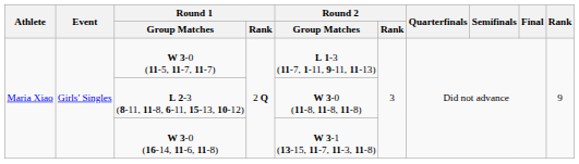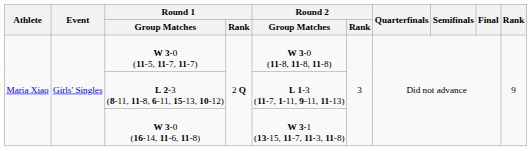W 3-0 (11-5, 11-7, 11-7) | Round 2 / Group Matches: L 1-3 (11-7, 1-11, 9-11, 11-13) -> W 3-0 (11-8, 11-8, 11-8)
L 2-3 (8-11, 11-8, 6-11, 15-13, 10-12) | Round 2 / Group Matches: W 3-0 (11-8, 11-8, 11-8) -> L 1-3 (11-7, 1-11, 9-11, 11-13)
